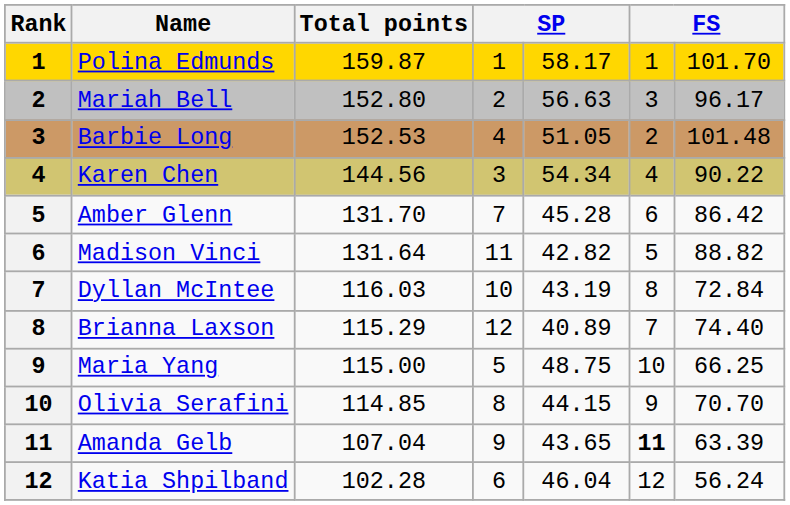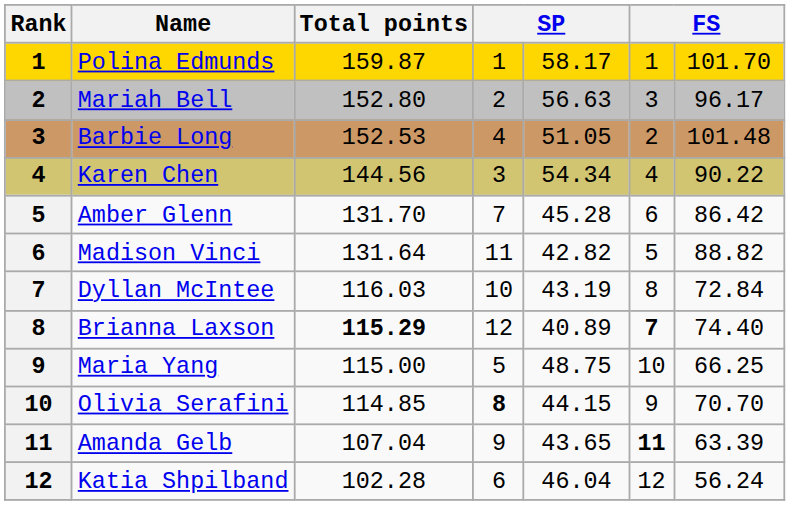Brianna Laxson | Total points: normal -> bold
Brianna Laxson | column 6: normal -> bold
Olivia Serafini | column 4: normal -> bold
